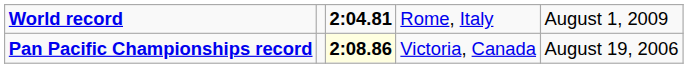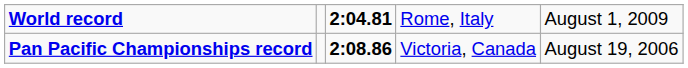Pan Pacific Championships record | column 3: lightyellow background -> no background
